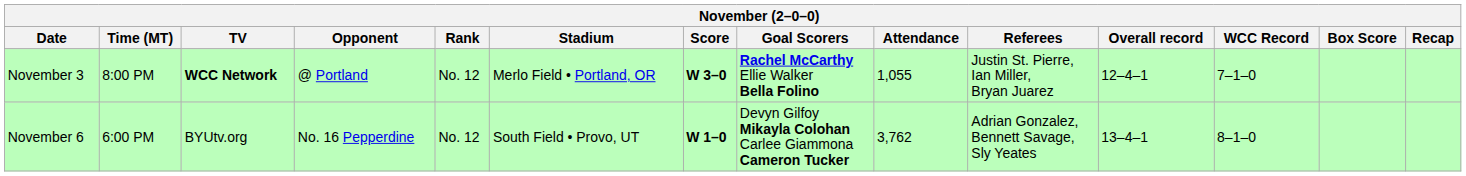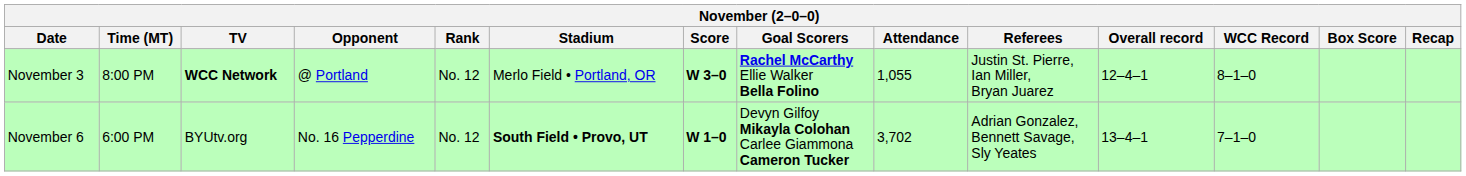November 3 | WCC Record: 7–1–0 -> 8–1–0
November 6 | Stadium: normal -> bold
November 6 | Attendance: 3,762 -> 3,702
November 6 | WCC Record: 8–1–0 -> 7–1–0
